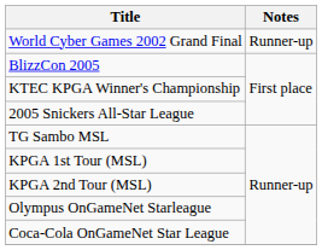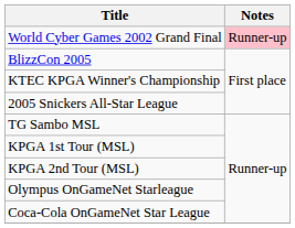World Cyber Games 2002 Grand Final | Notes: no background -> pink background
